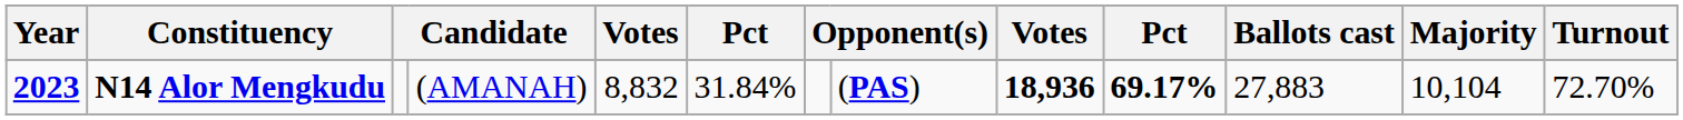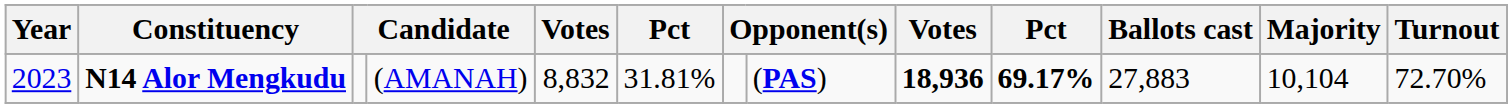N14 Alor Mengkudu | Year: bold -> normal
N14 Alor Mengkudu | column 6: 31.84% -> 31.81%
